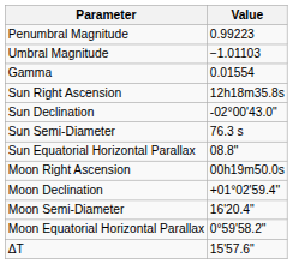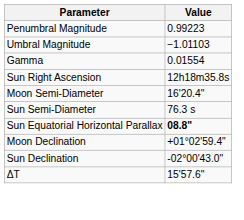rows swapped: Sun Declination <-> Moon Semi-Diameter
Sun Equatorial Horizontal Parallax | Value: normal -> bold
- row: Moon Right Ascension | 00h19m50.0s
- row: Moon Equatorial Horizontal Parallax | 0°59'58.2"
